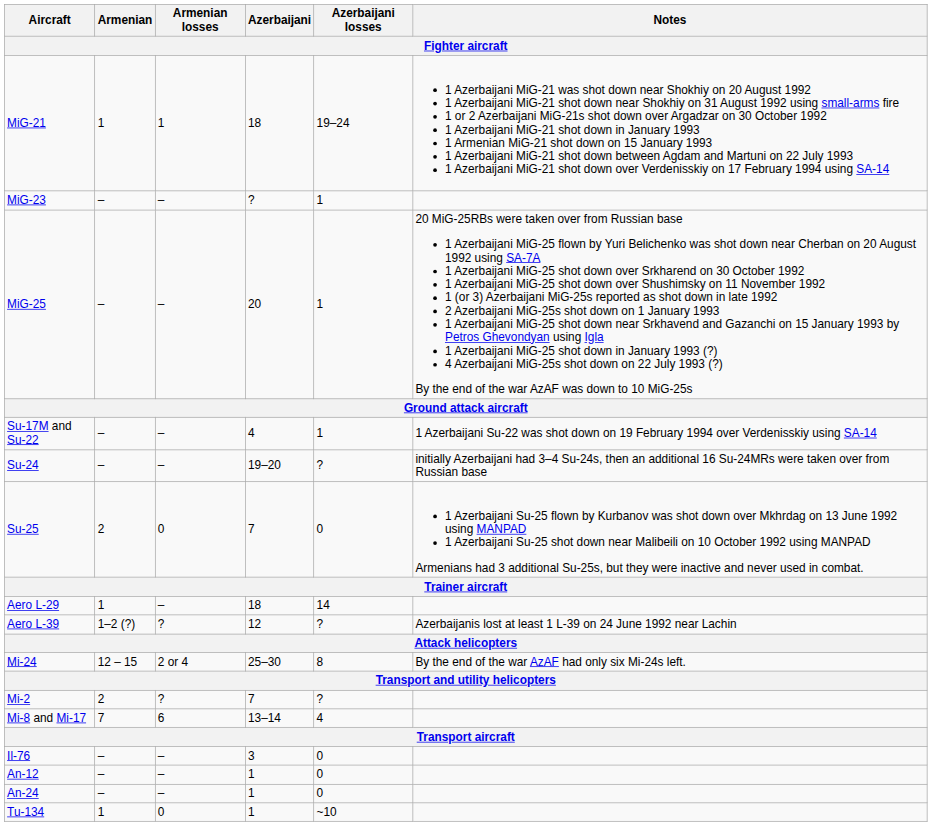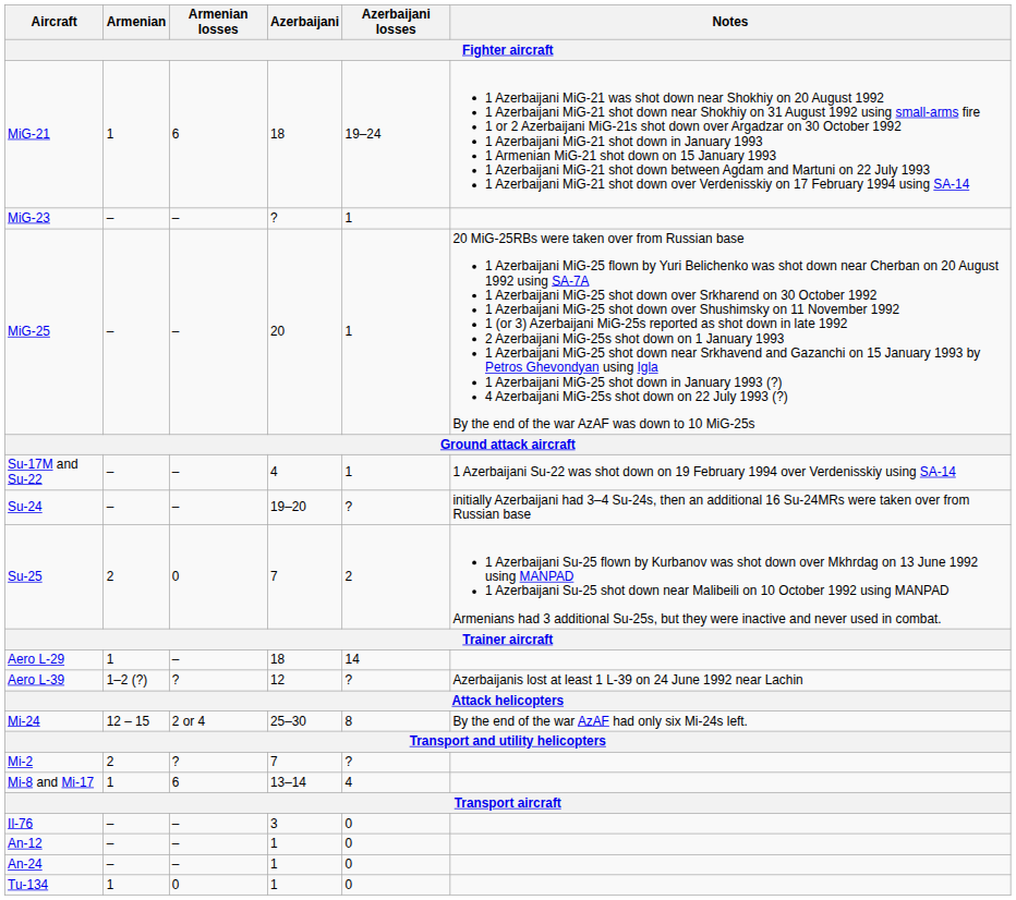MiG-21 | Armenian losses: 1 -> 6
Su-25 | Azerbaijani losses: 0 -> 2
Mi-8 and Mi-17 | Armenian: 7 -> 1
Tu-134 | Azerbaijani losses: ~10 -> 0
